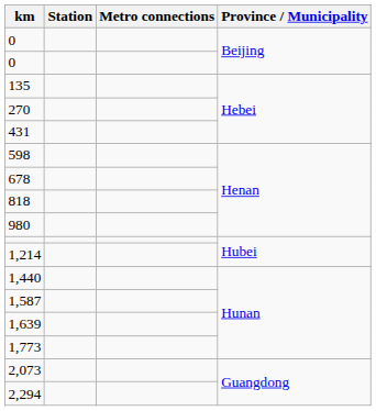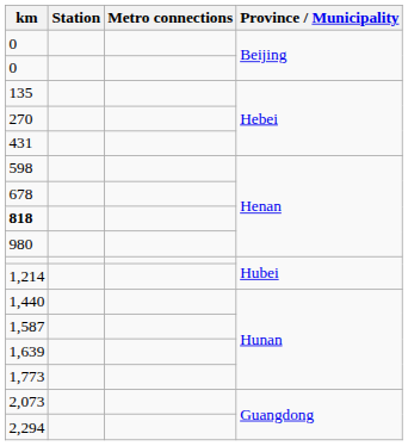818 | km: normal -> bold
